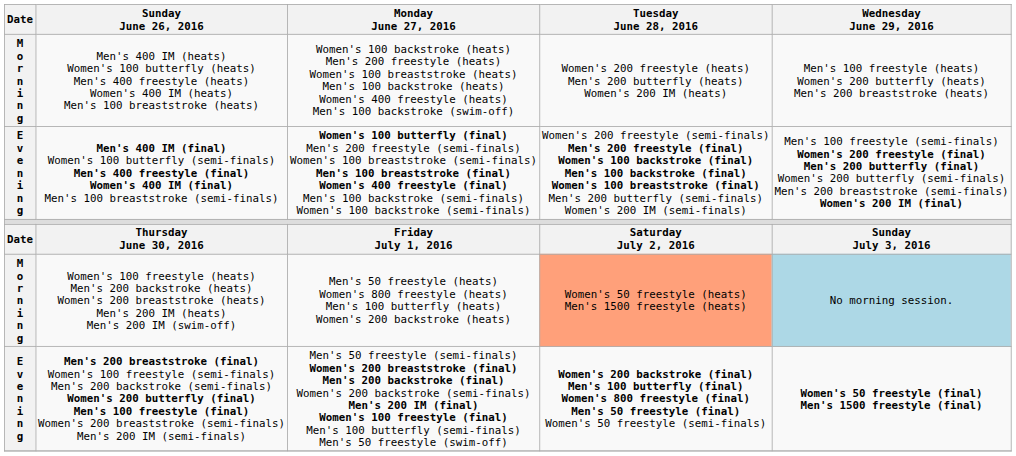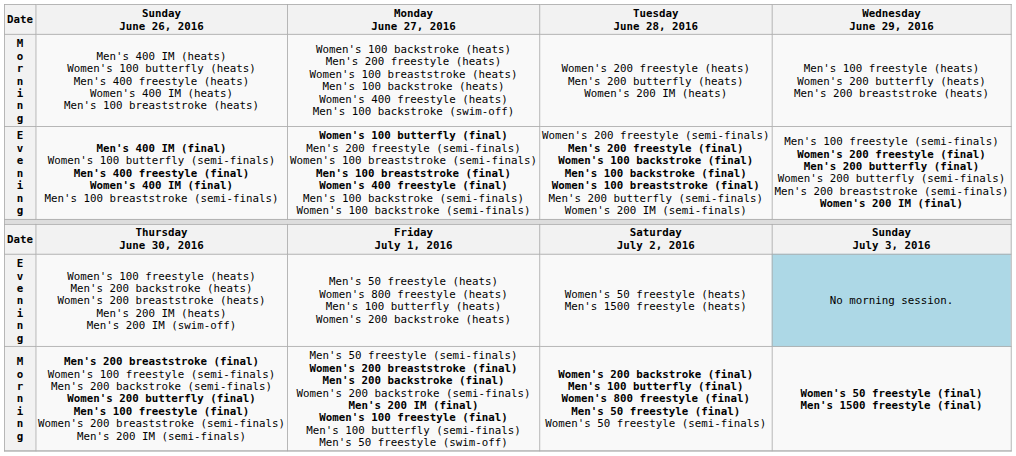row 6 | Date: M o r n i n g -> E v e n i n g
row 6 | Tuesday June 28, 2016: lightsalmon background -> no background
row 7 | Date: E v e n i n g -> M o r n i n g
